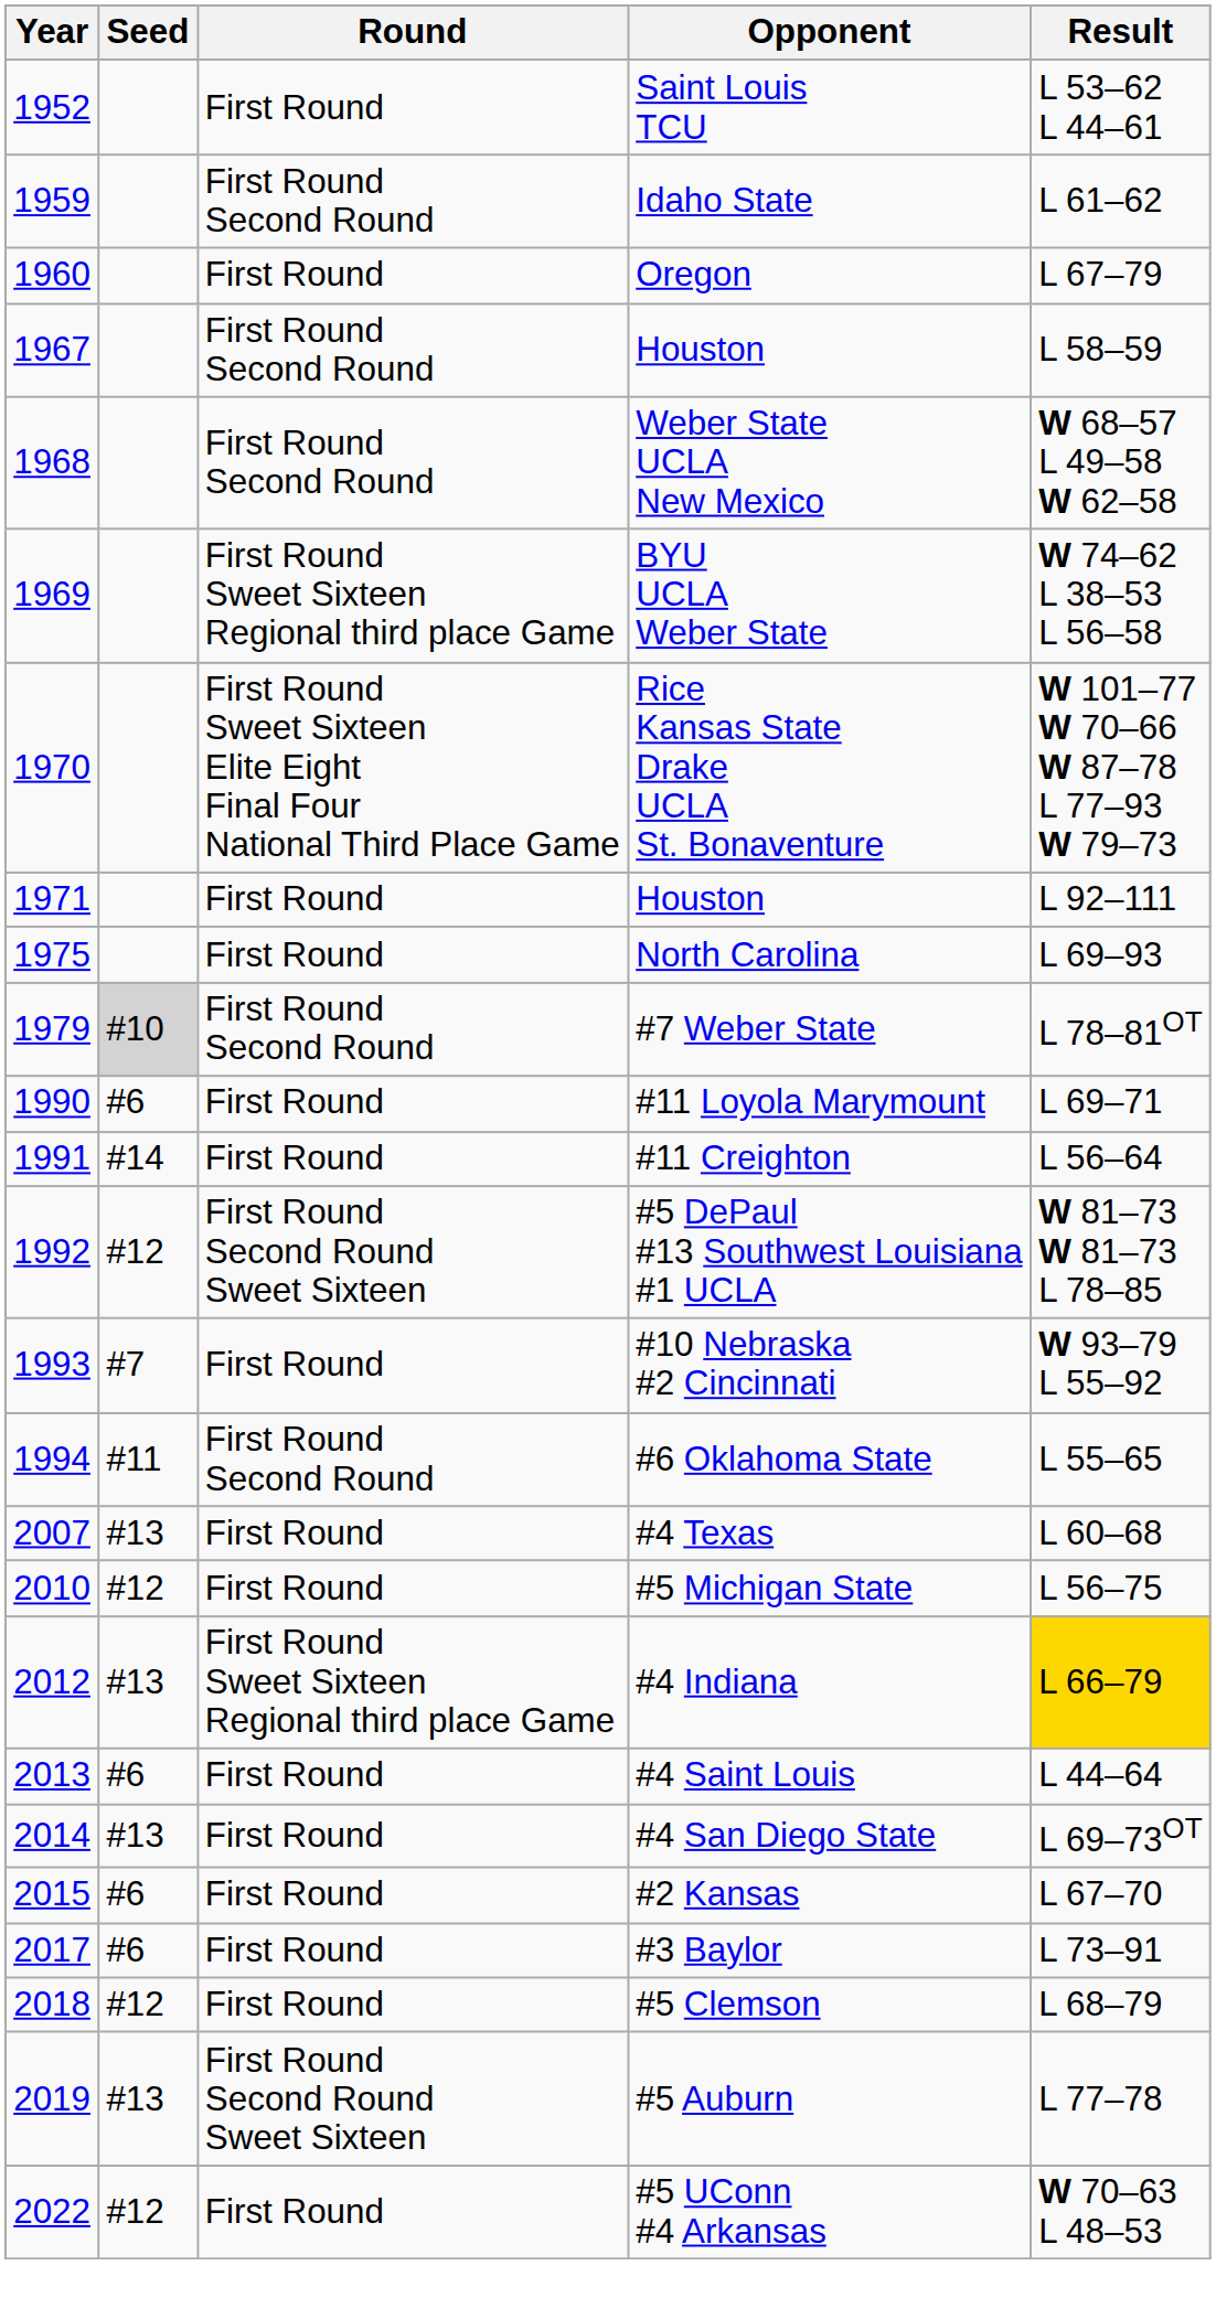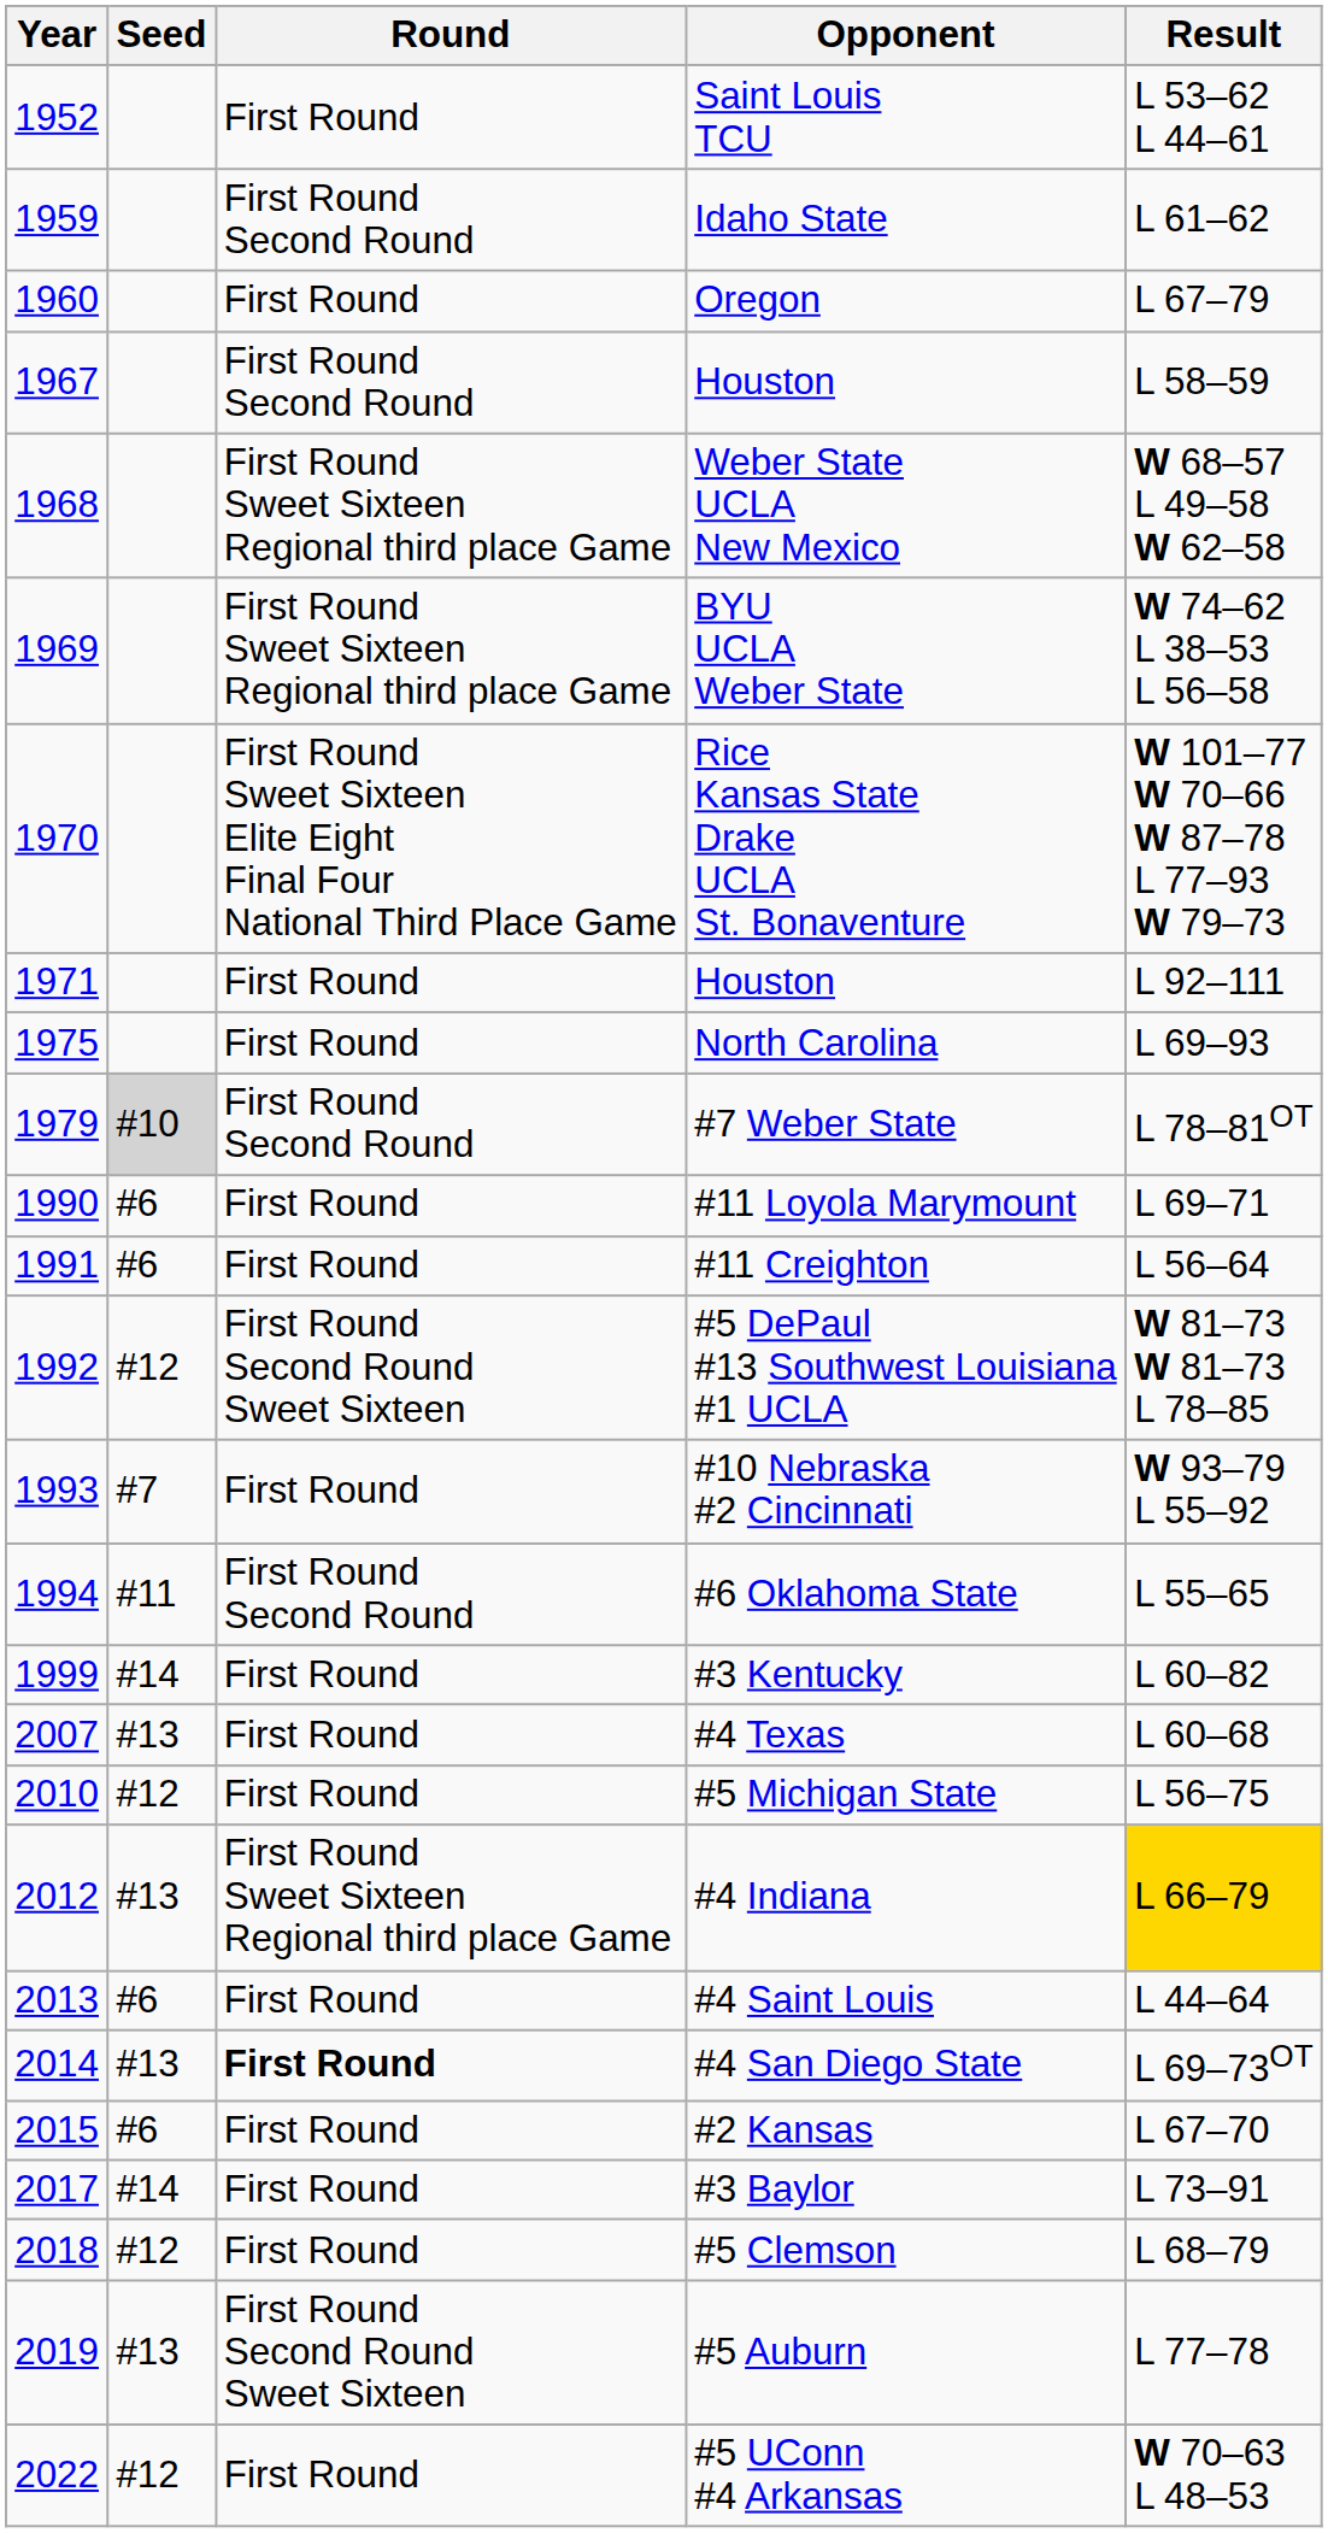Weber State UCLA New Mexico | Round: First Round Second Round -> First Round Sweet Sixteen Regional third place Game
#11 Creighton | Seed: #14 -> #6
+ row: 1999 | #14 | First Round | #3 Kentucky | L 60–82
#4 San Diego State | Round: normal -> bold
#3 Baylor | Seed: #6 -> #14
